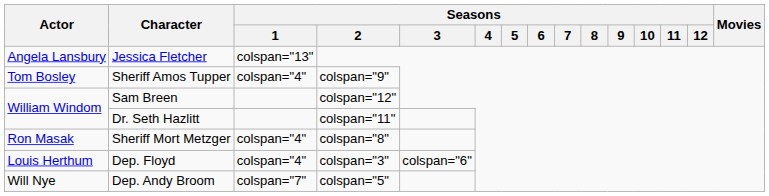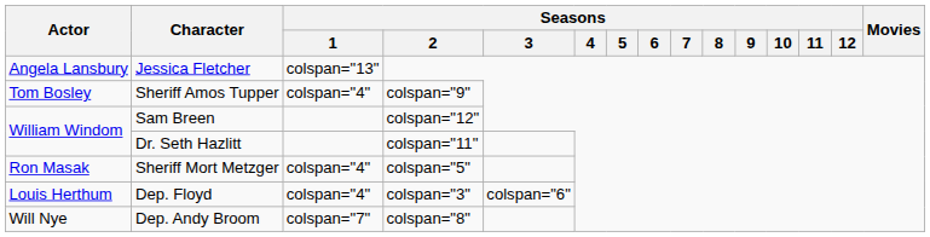Sheriff Mort Metzger | Seasons / 2: colspan="8" -> colspan="5"
Dep. Andy Broom | Seasons / 2: colspan="5" -> colspan="8"
